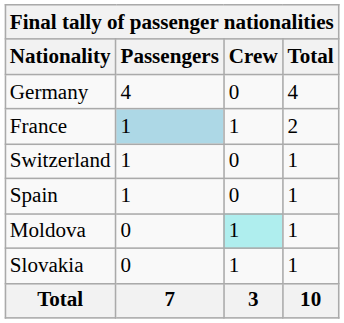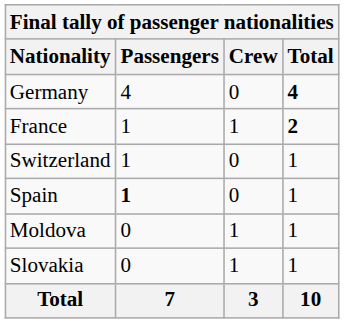Germany | Total: normal -> bold
France | Passengers: lightblue background -> no background
France | Total: normal -> bold
Spain | Passengers: normal -> bold
Moldova | Crew: paleturquoise background -> no background
